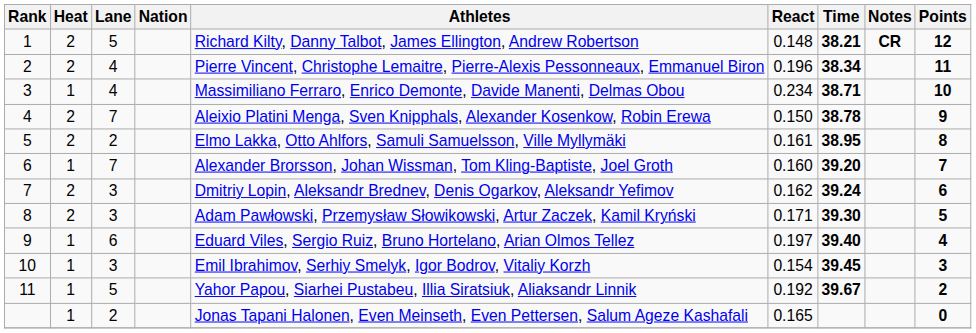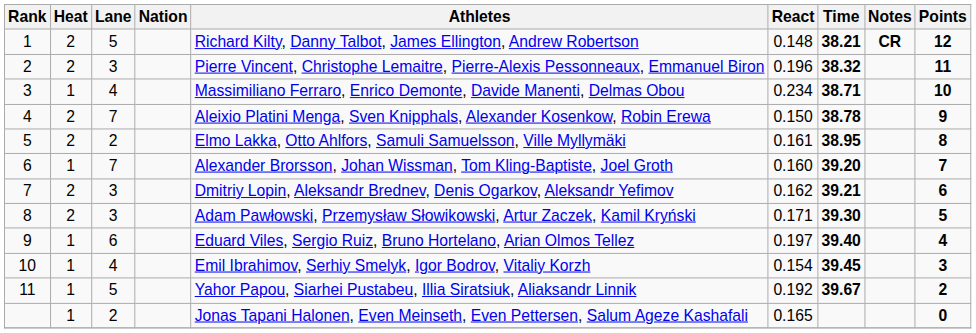row 3 | Lane: 4 -> 3
row 3 | Time: 38.34 -> 38.32
row 8 | Time: 39.24 -> 39.21
row 11 | Lane: 3 -> 4
